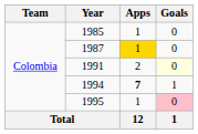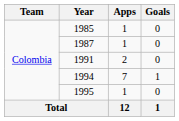1987 | Apps: gold background -> no background
1991 | Goals: lightyellow background -> no background
1994 | Apps: bold -> normal
1995 | Goals: pink background -> no background
